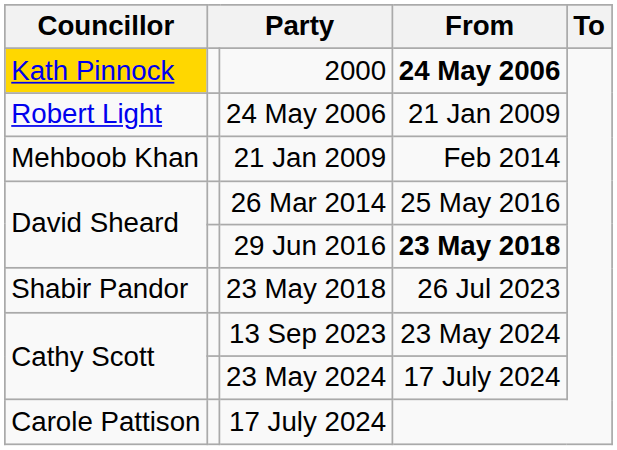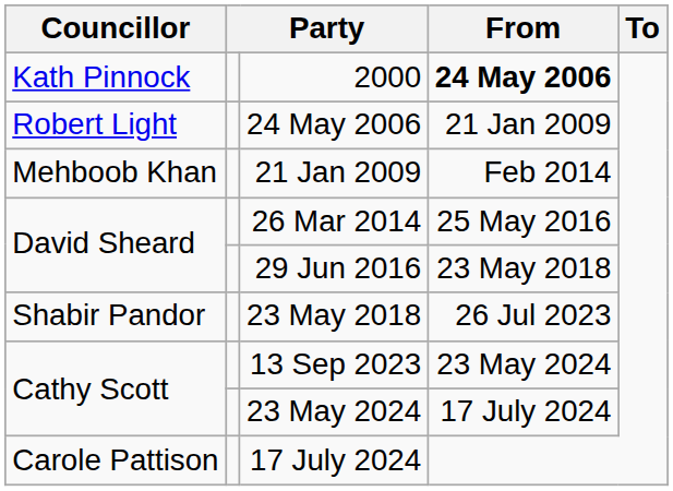2000 | Councillor: gold background -> no background
29 Jun 2016 | From: bold -> normal
